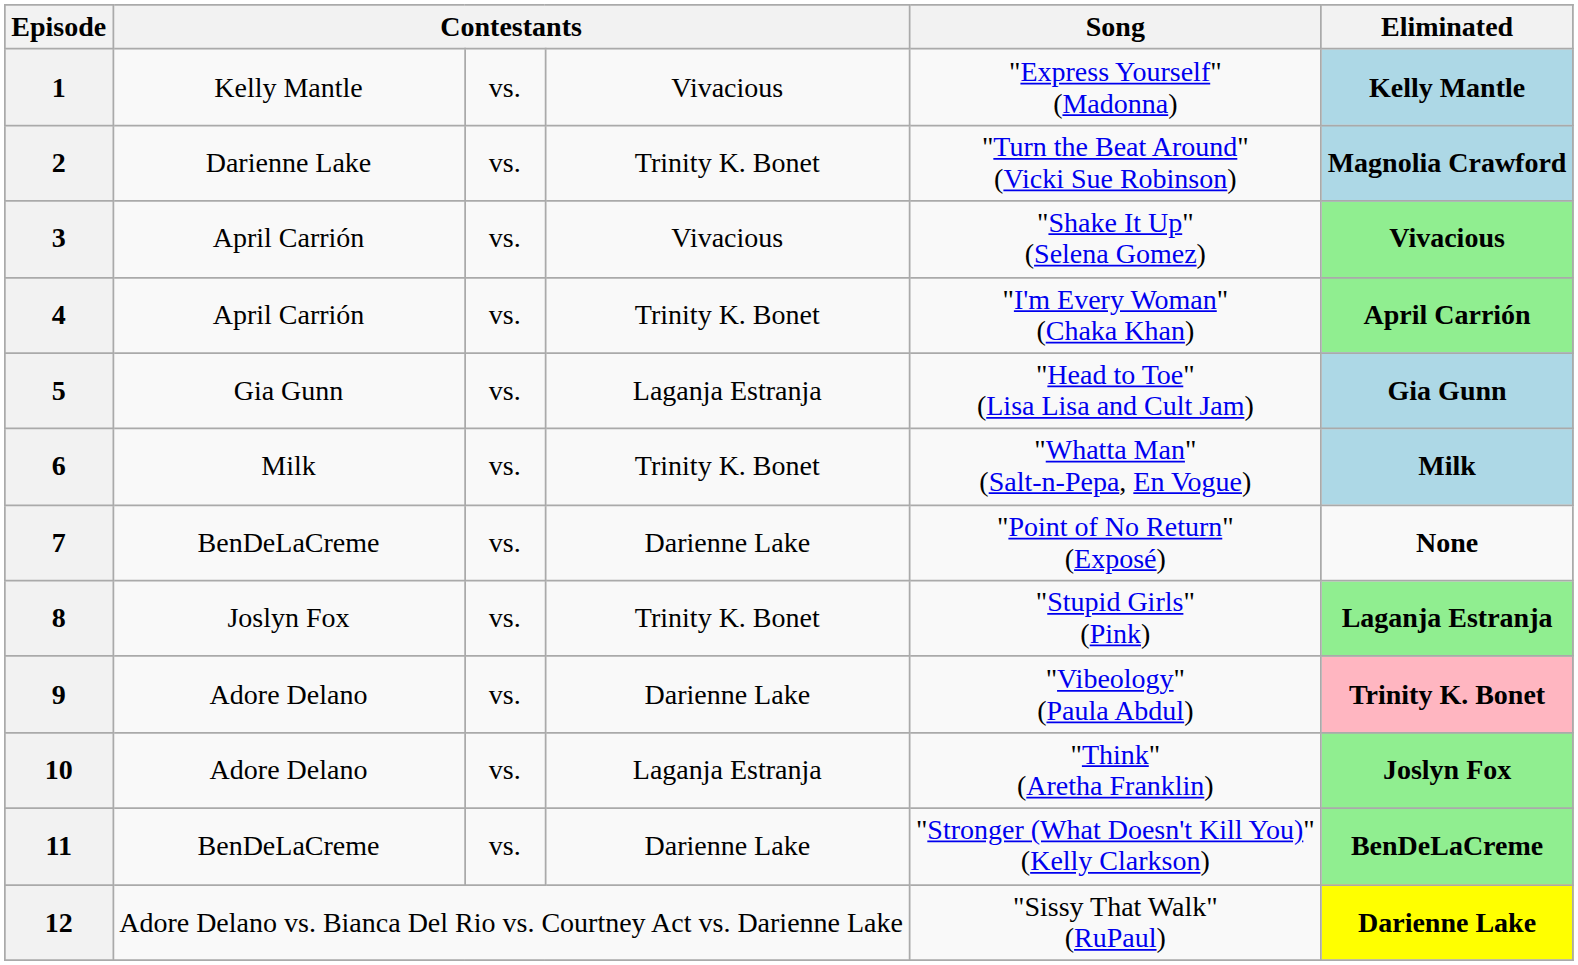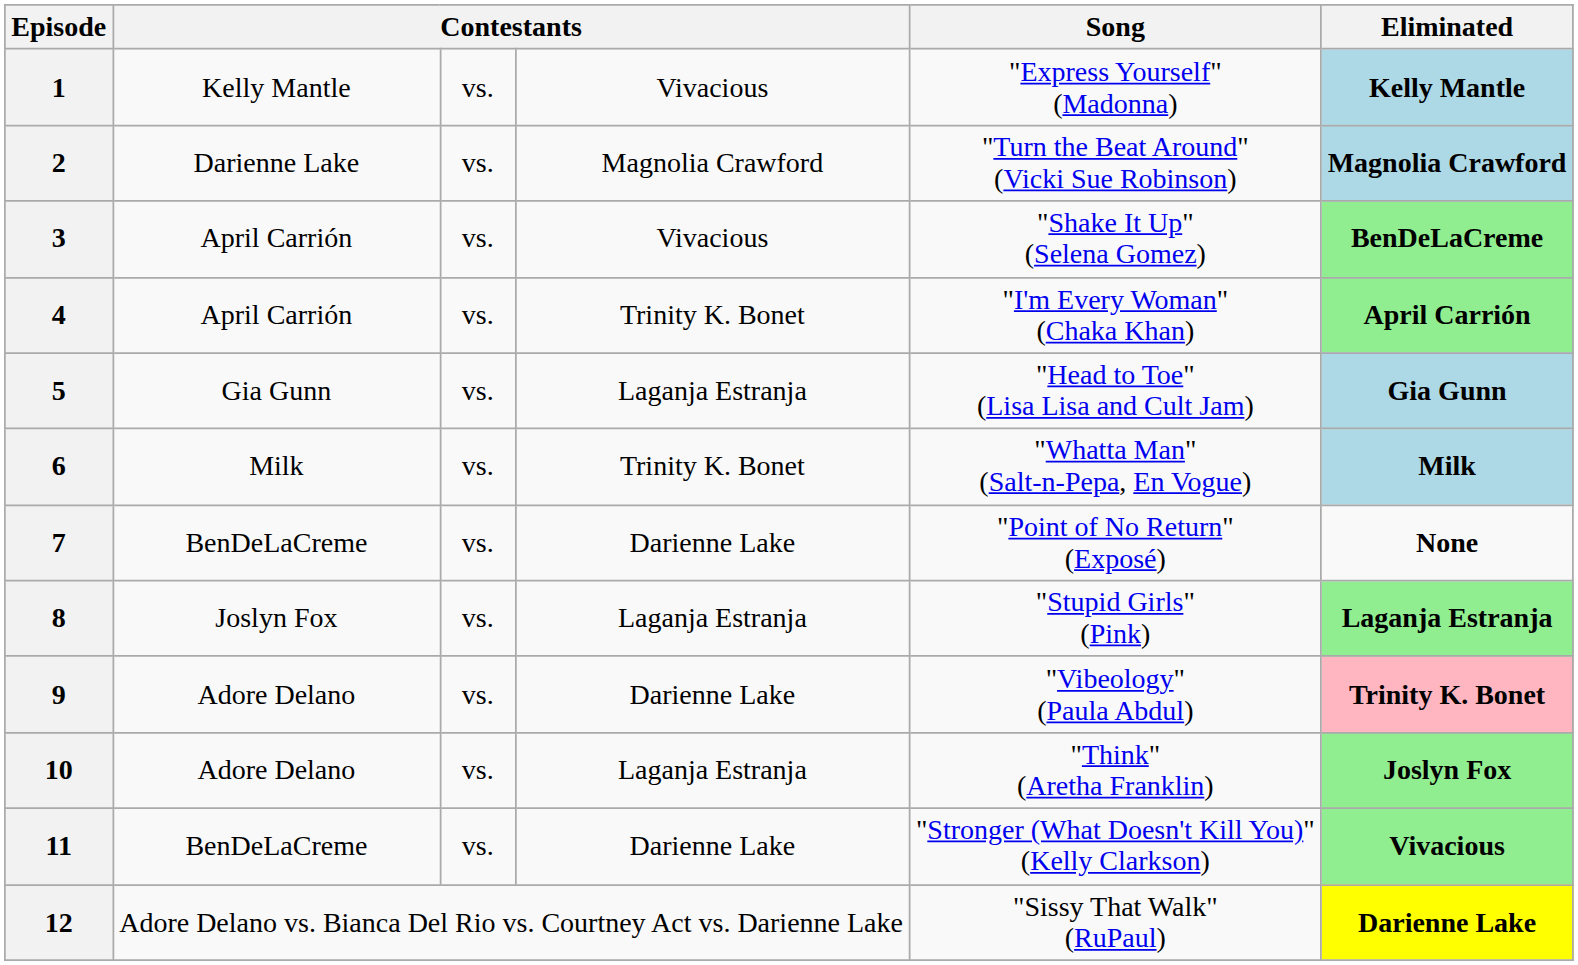2 | column 4: Trinity K. Bonet -> Magnolia Crawford
3 | Eliminated: Vivacious -> BenDeLaCreme
8 | column 4: Trinity K. Bonet -> Laganja Estranja
11 | Eliminated: BenDeLaCreme -> Vivacious
